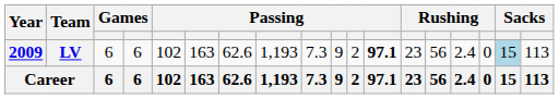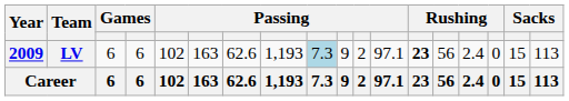LV | column 9: no background -> lightblue background
LV | column 12: bold -> normal
LV | column 13: normal -> bold
LV | column 17: lightblue background -> no background
